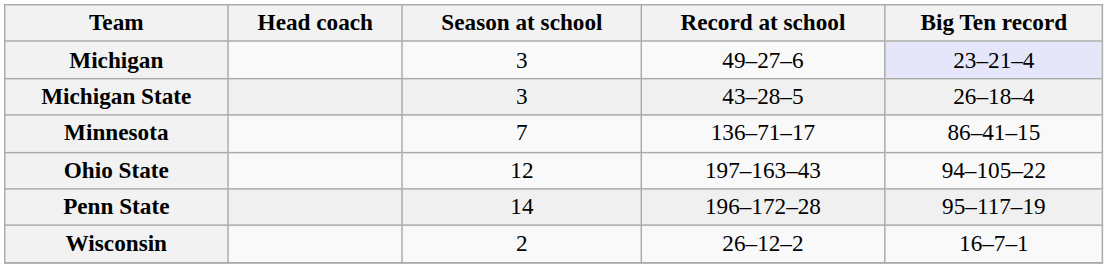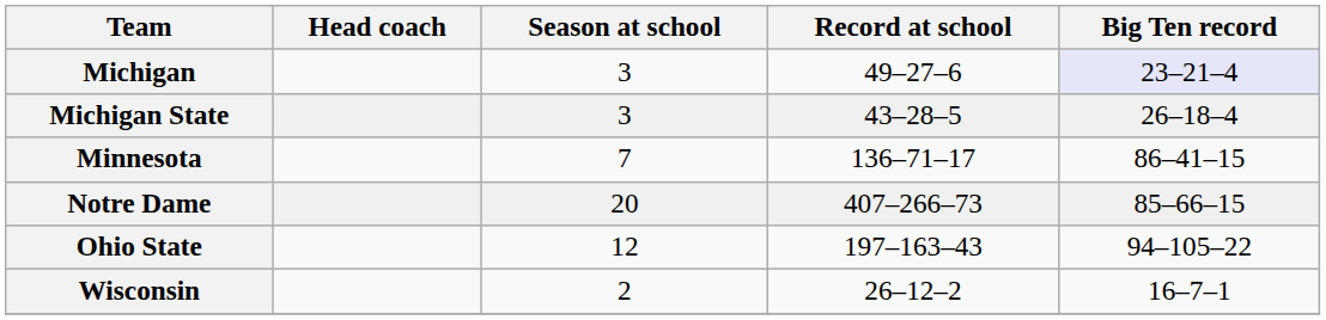+ row: Notre Dame | 20 | 407–266–73 | 85–66–15
- row: Penn State | 14 | 196–172–28 | 95–117–19
